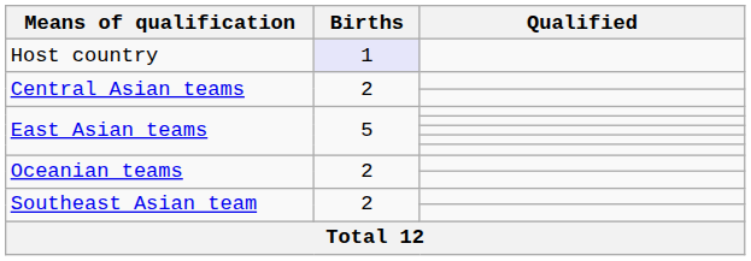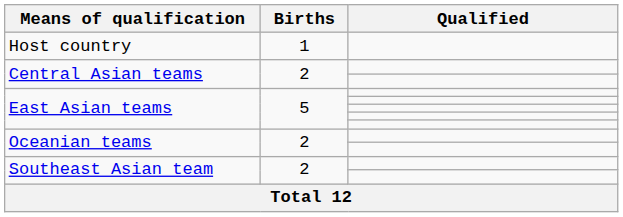Host country | Births: lavender background -> no background
